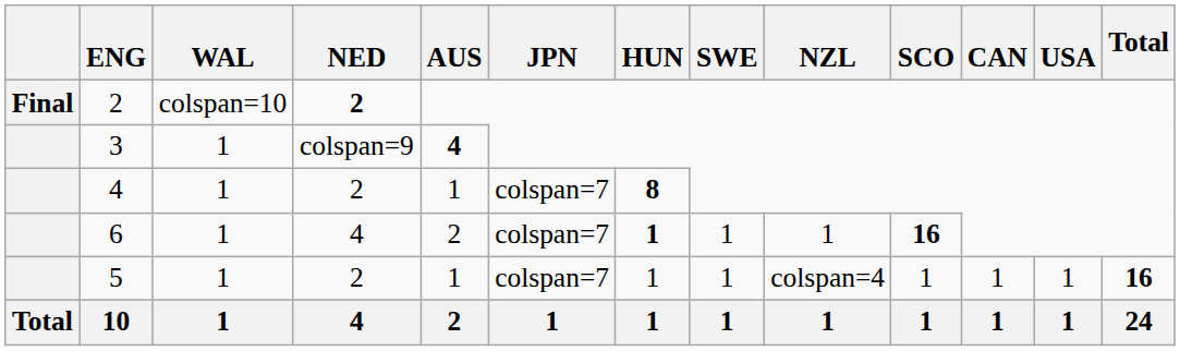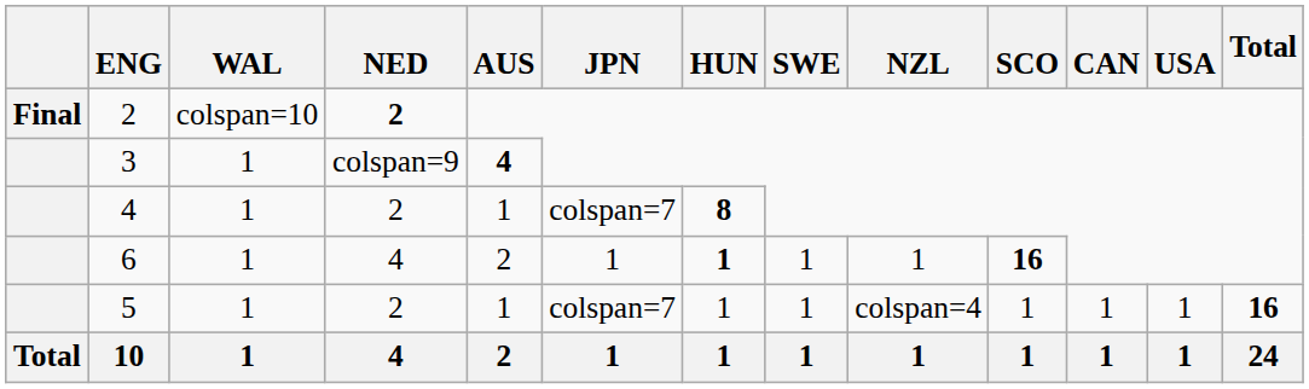6 | JPN: colspan=7 -> 1
